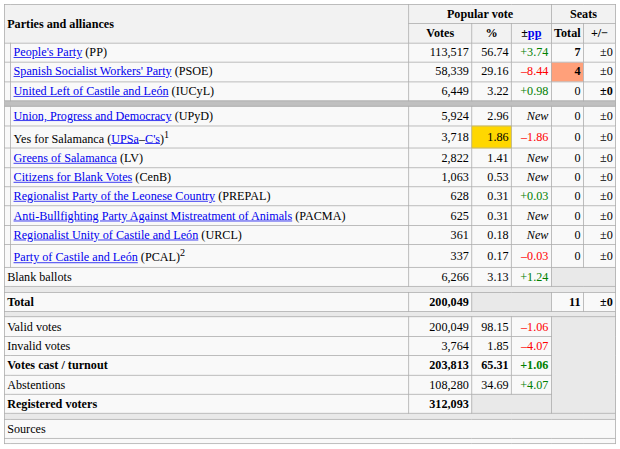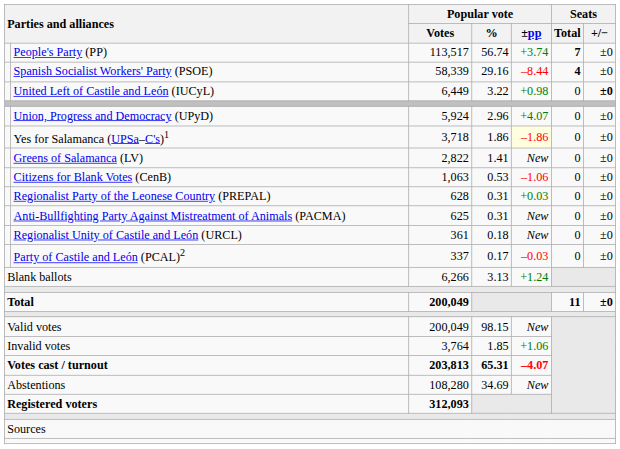Spanish Socialist Workers' Party (PSOE) | Seats / Total: lightsalmon background -> no background
Union, Progress and Democracy (UPyD) | Popular vote / ±pp: New -> +4.07
Yes for Salamanca (UPSa–C's)1 | Popular vote / %: gold background -> no background
Yes for Salamanca (UPSa–C's)1 | Popular vote / ±pp: no background -> lightyellow background
Citizens for Blank Votes (CenB) | Popular vote / ±pp: New -> –1.06
Valid votes | Popular vote / ±pp: –1.06 -> New
Invalid votes | Popular vote / ±pp: –4.07 -> +1.06
Votes cast / turnout | Popular vote / ±pp: +1.06 -> –4.07
Abstentions | Popular vote / ±pp: +4.07 -> New
